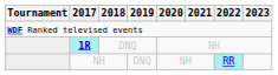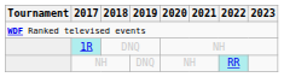1R | 2017: bold -> normal
